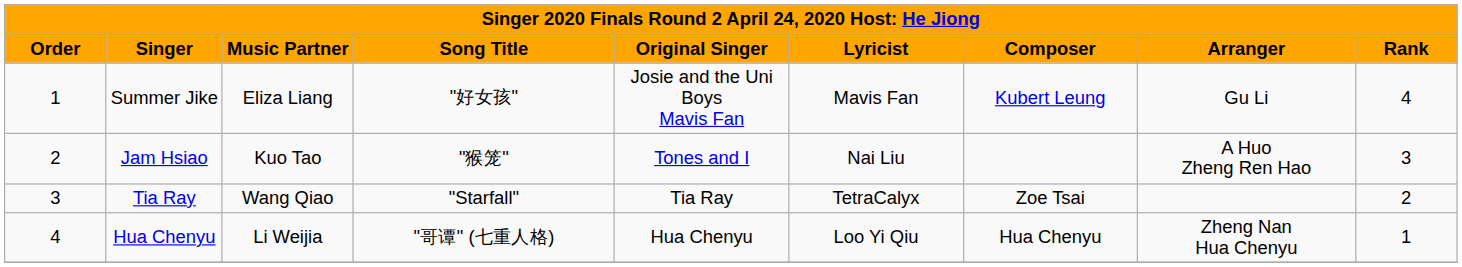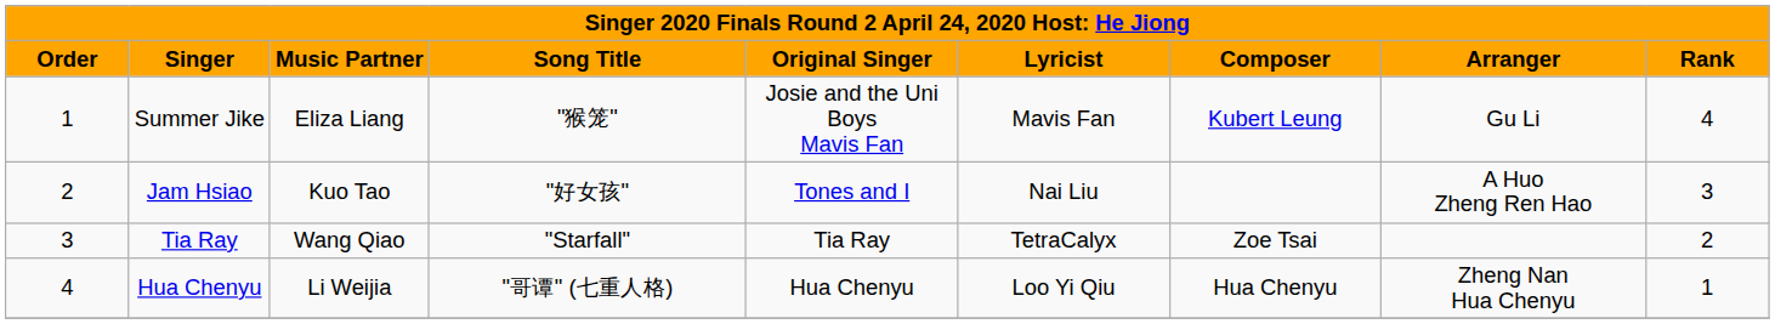Summer Jike | column 4: "好女孩" -> "猴笼"
Jam Hsiao | column 4: "猴笼" -> "好女孩"
